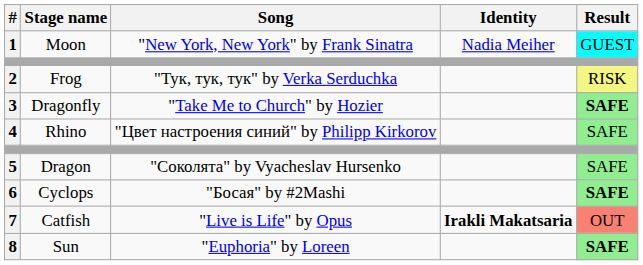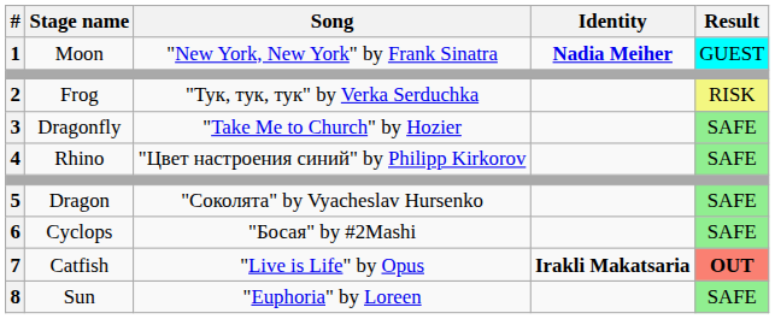Moon | Identity: normal -> bold
Dragonfly | Result: bold -> normal
Cyclops | Result: bold -> normal
Catfish | Result: normal -> bold
Sun | Result: bold -> normal
